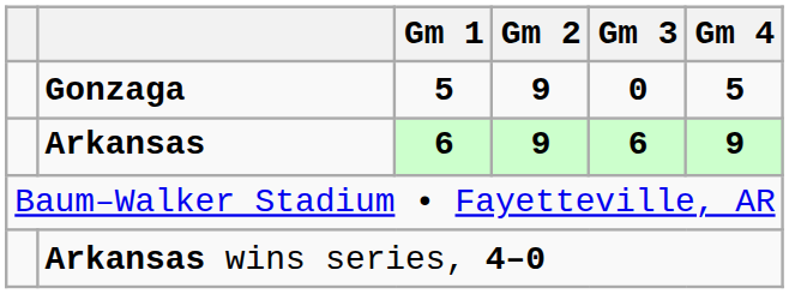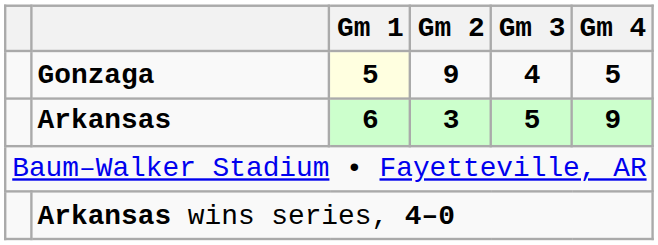Gonzaga | Gm 1: no background -> lightyellow background
Gonzaga | Gm 3: 0 -> 4
Arkansas | Gm 2: 9 -> 3
Arkansas | Gm 3: 6 -> 5
